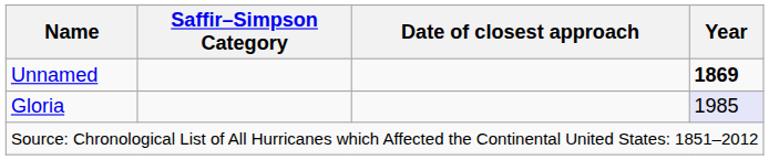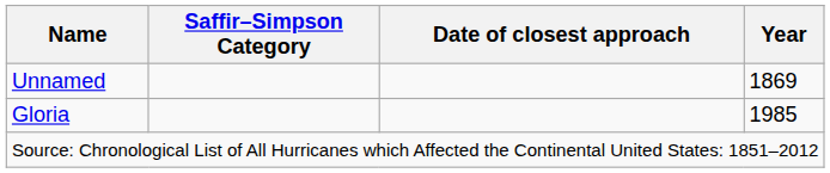Unnamed | Year: bold -> normal
Gloria | Year: lavender background -> no background
